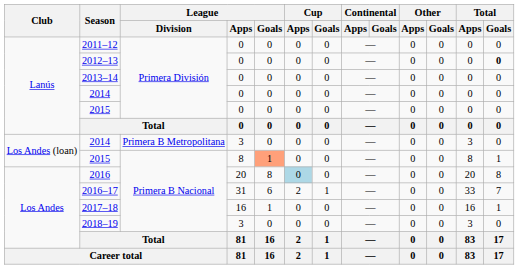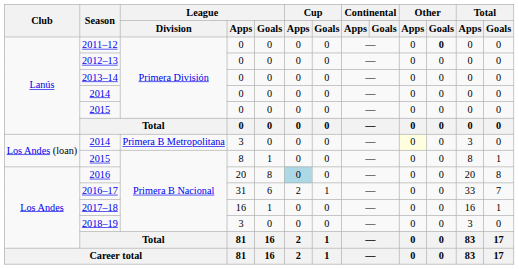2011–12 | Other / Goals: normal -> bold
2012–13 | Total / Goals: bold -> normal
2014 / 3 | Other / Apps: no background -> lightyellow background
2015 / 8 | League / Goals: lightsalmon background -> no background
